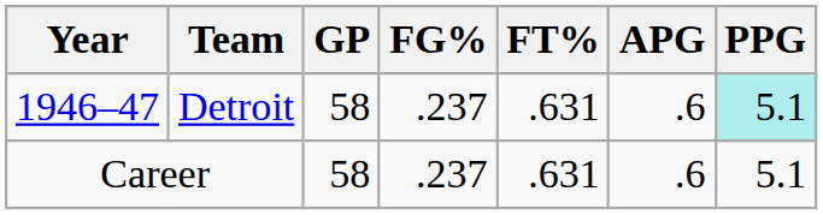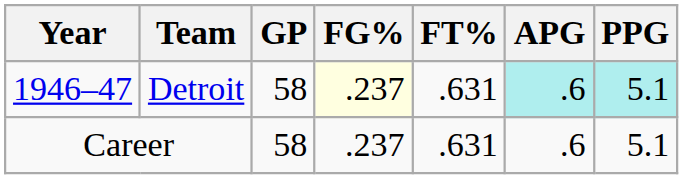1946–47 | FG%: no background -> lightyellow background
1946–47 | APG: no background -> paleturquoise background
